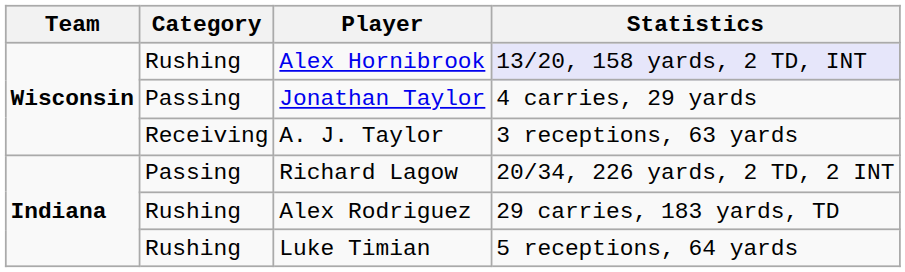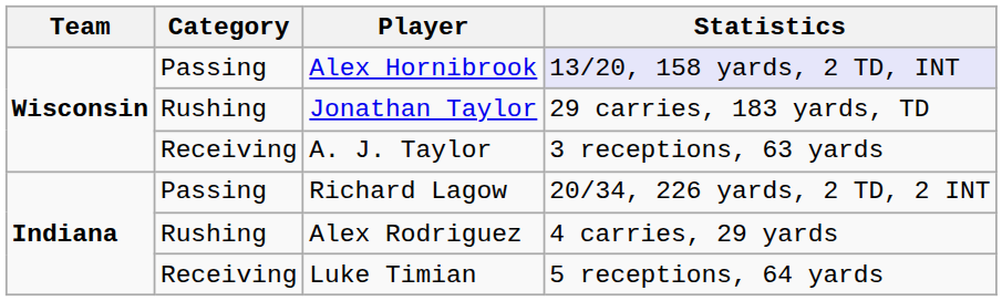Alex Hornibrook | Category: Rushing -> Passing
Jonathan Taylor | Category: Passing -> Rushing
Jonathan Taylor | Statistics: 4 carries, 29 yards -> 29 carries, 183 yards, TD
Alex Rodriguez | Statistics: 29 carries, 183 yards, TD -> 4 carries, 29 yards
Luke Timian | Category: Rushing -> Receiving
